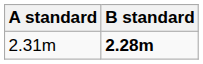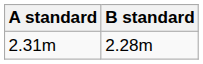2.31m | B standard: bold -> normal
